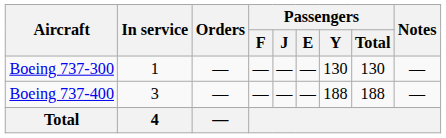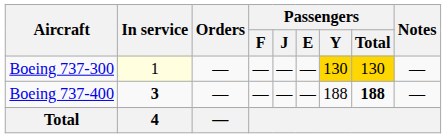Boeing 737-300 | In service: no background -> lightyellow background
Boeing 737-300 | Passengers / Y: no background -> gold background
Boeing 737-300 | Passengers / Total: no background -> gold background
Boeing 737-400 | In service: normal -> bold
Boeing 737-400 | Passengers / Total: normal -> bold
